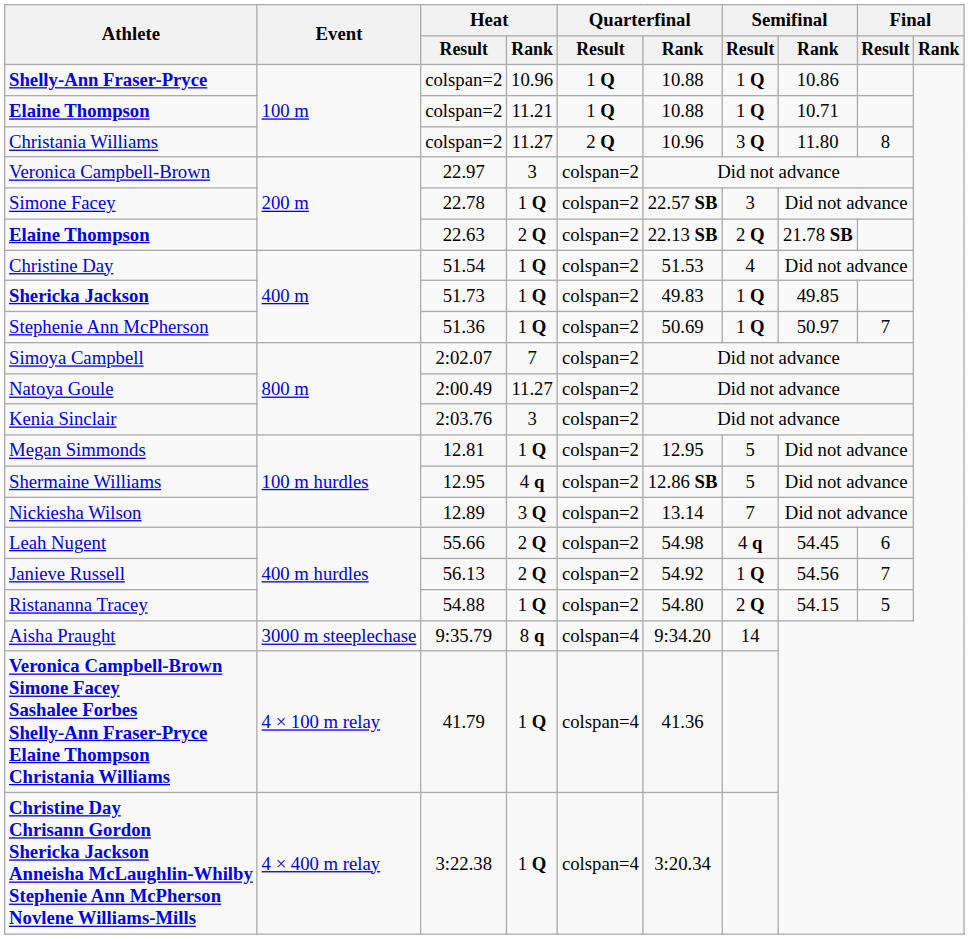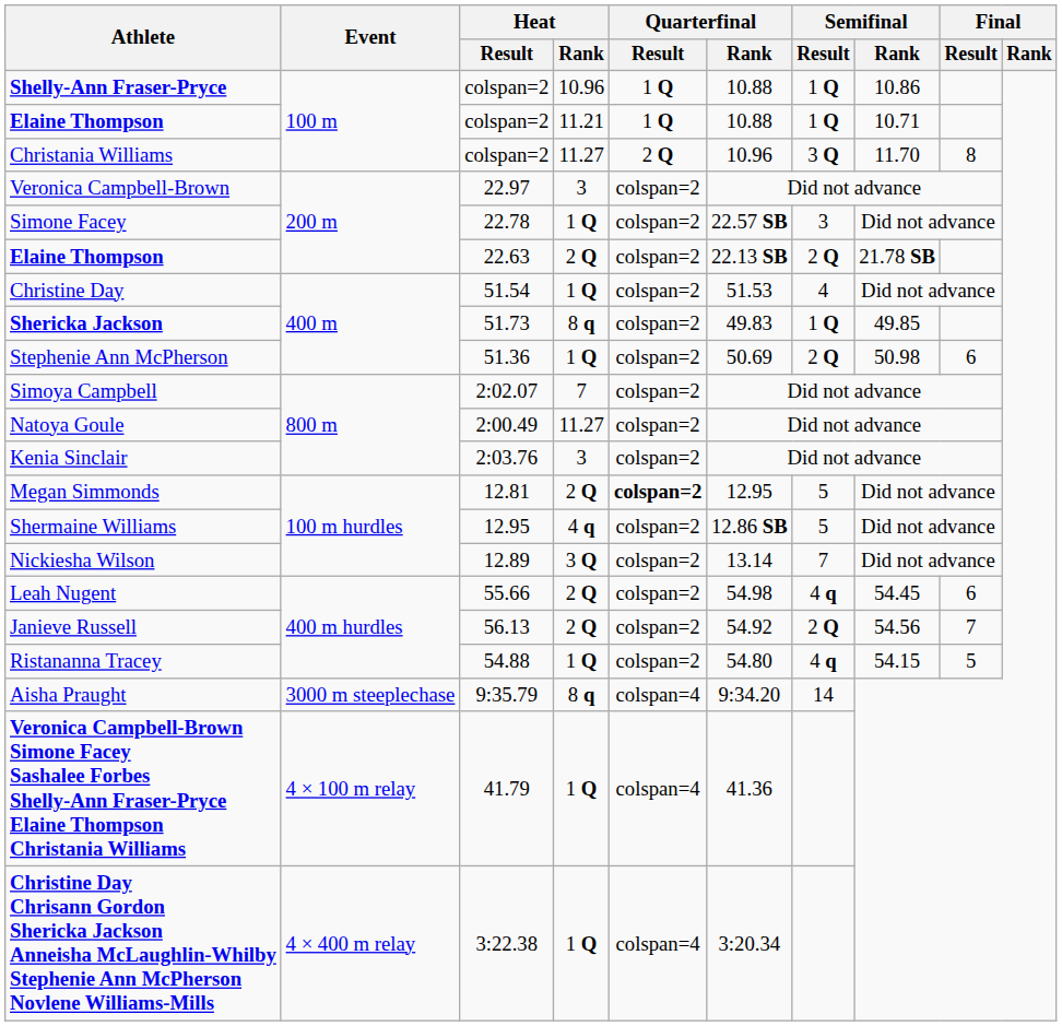Christania Williams | Semifinal / Rank: 11.80 -> 11.70
Shericka Jackson | Heat / Rank: 1 Q -> 8 q
Stephenie Ann McPherson | Semifinal / Result: 1 Q -> 2 Q
Stephenie Ann McPherson | Semifinal / Rank: 50.97 -> 50.98
Stephenie Ann McPherson | Final / Result: 7 -> 6
Megan Simmonds | Heat / Rank: 1 Q -> 2 Q
Megan Simmonds | Quarterfinal / Result: normal -> bold
Janieve Russell | Semifinal / Result: 1 Q -> 2 Q
Ristananna Tracey | Semifinal / Result: 2 Q -> 4 q
